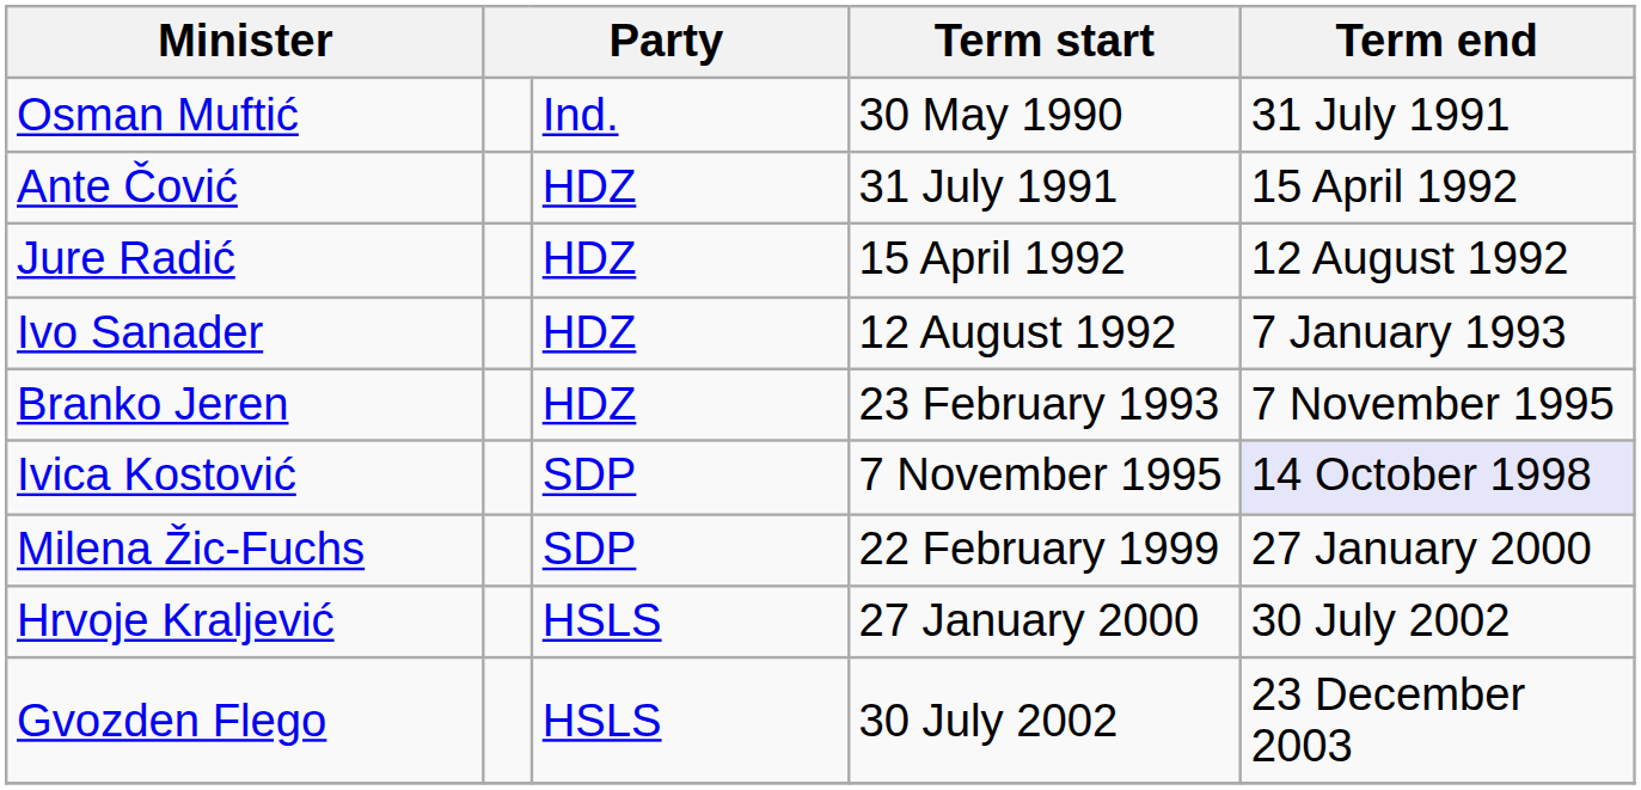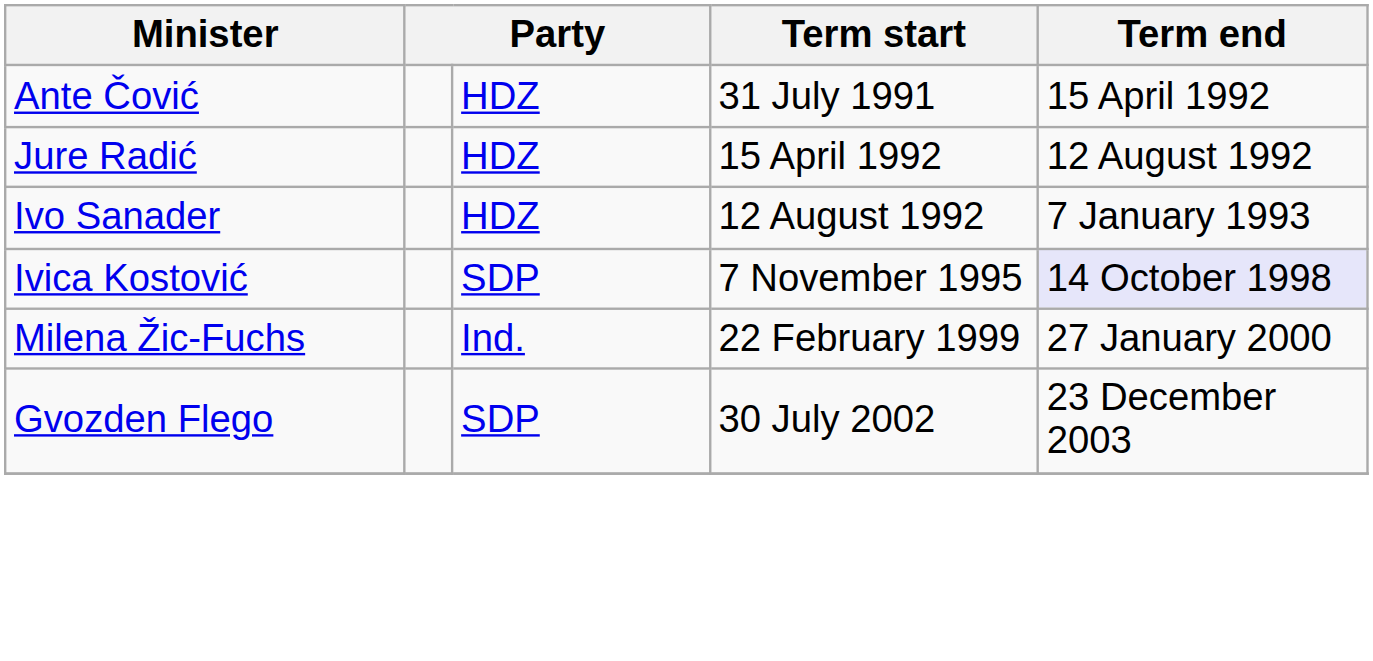- row: Osman Muftić | Ind. | 30 May 1990 | 31 July 1991
- row: Branko Jeren | HDZ | 23 February 1993 | 7 November 1995
Milena Žic-Fuchs | column 3: SDP -> Ind.
- row: Hrvoje Kraljević | HSLS | 27 January 2000 | 30 July 2002
Gvozden Flego | column 3: HSLS -> SDP
